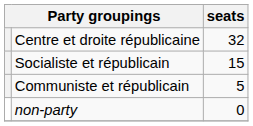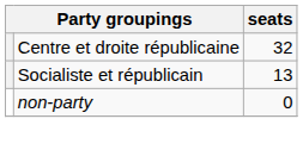Socialiste et républicain | seats: 15 -> 13
- row: Communiste et républicain | 5
